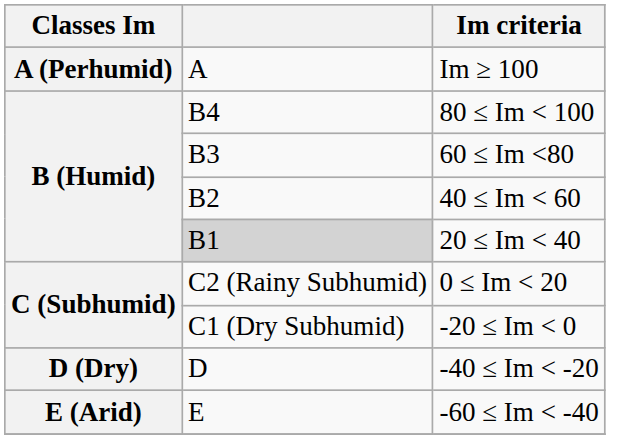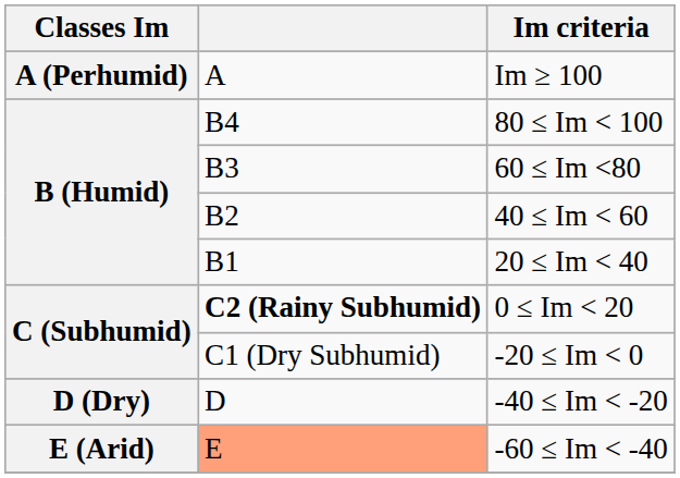20 ≤ Im < 40 | column 2: lightgrey background -> no background
0 ≤ Im < 20 | column 2: normal -> bold
-60 ≤ Im < -40 | column 2: no background -> lightsalmon background
